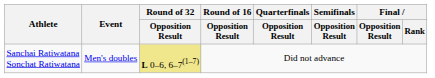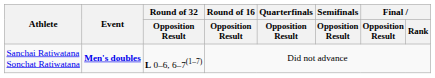Sanchai Ratiwatana Sonchat Ratiwatana | Event: normal -> bold
Sanchai Ratiwatana Sonchat Ratiwatana | Round of 32 / Opposition Result: khaki background -> no background
